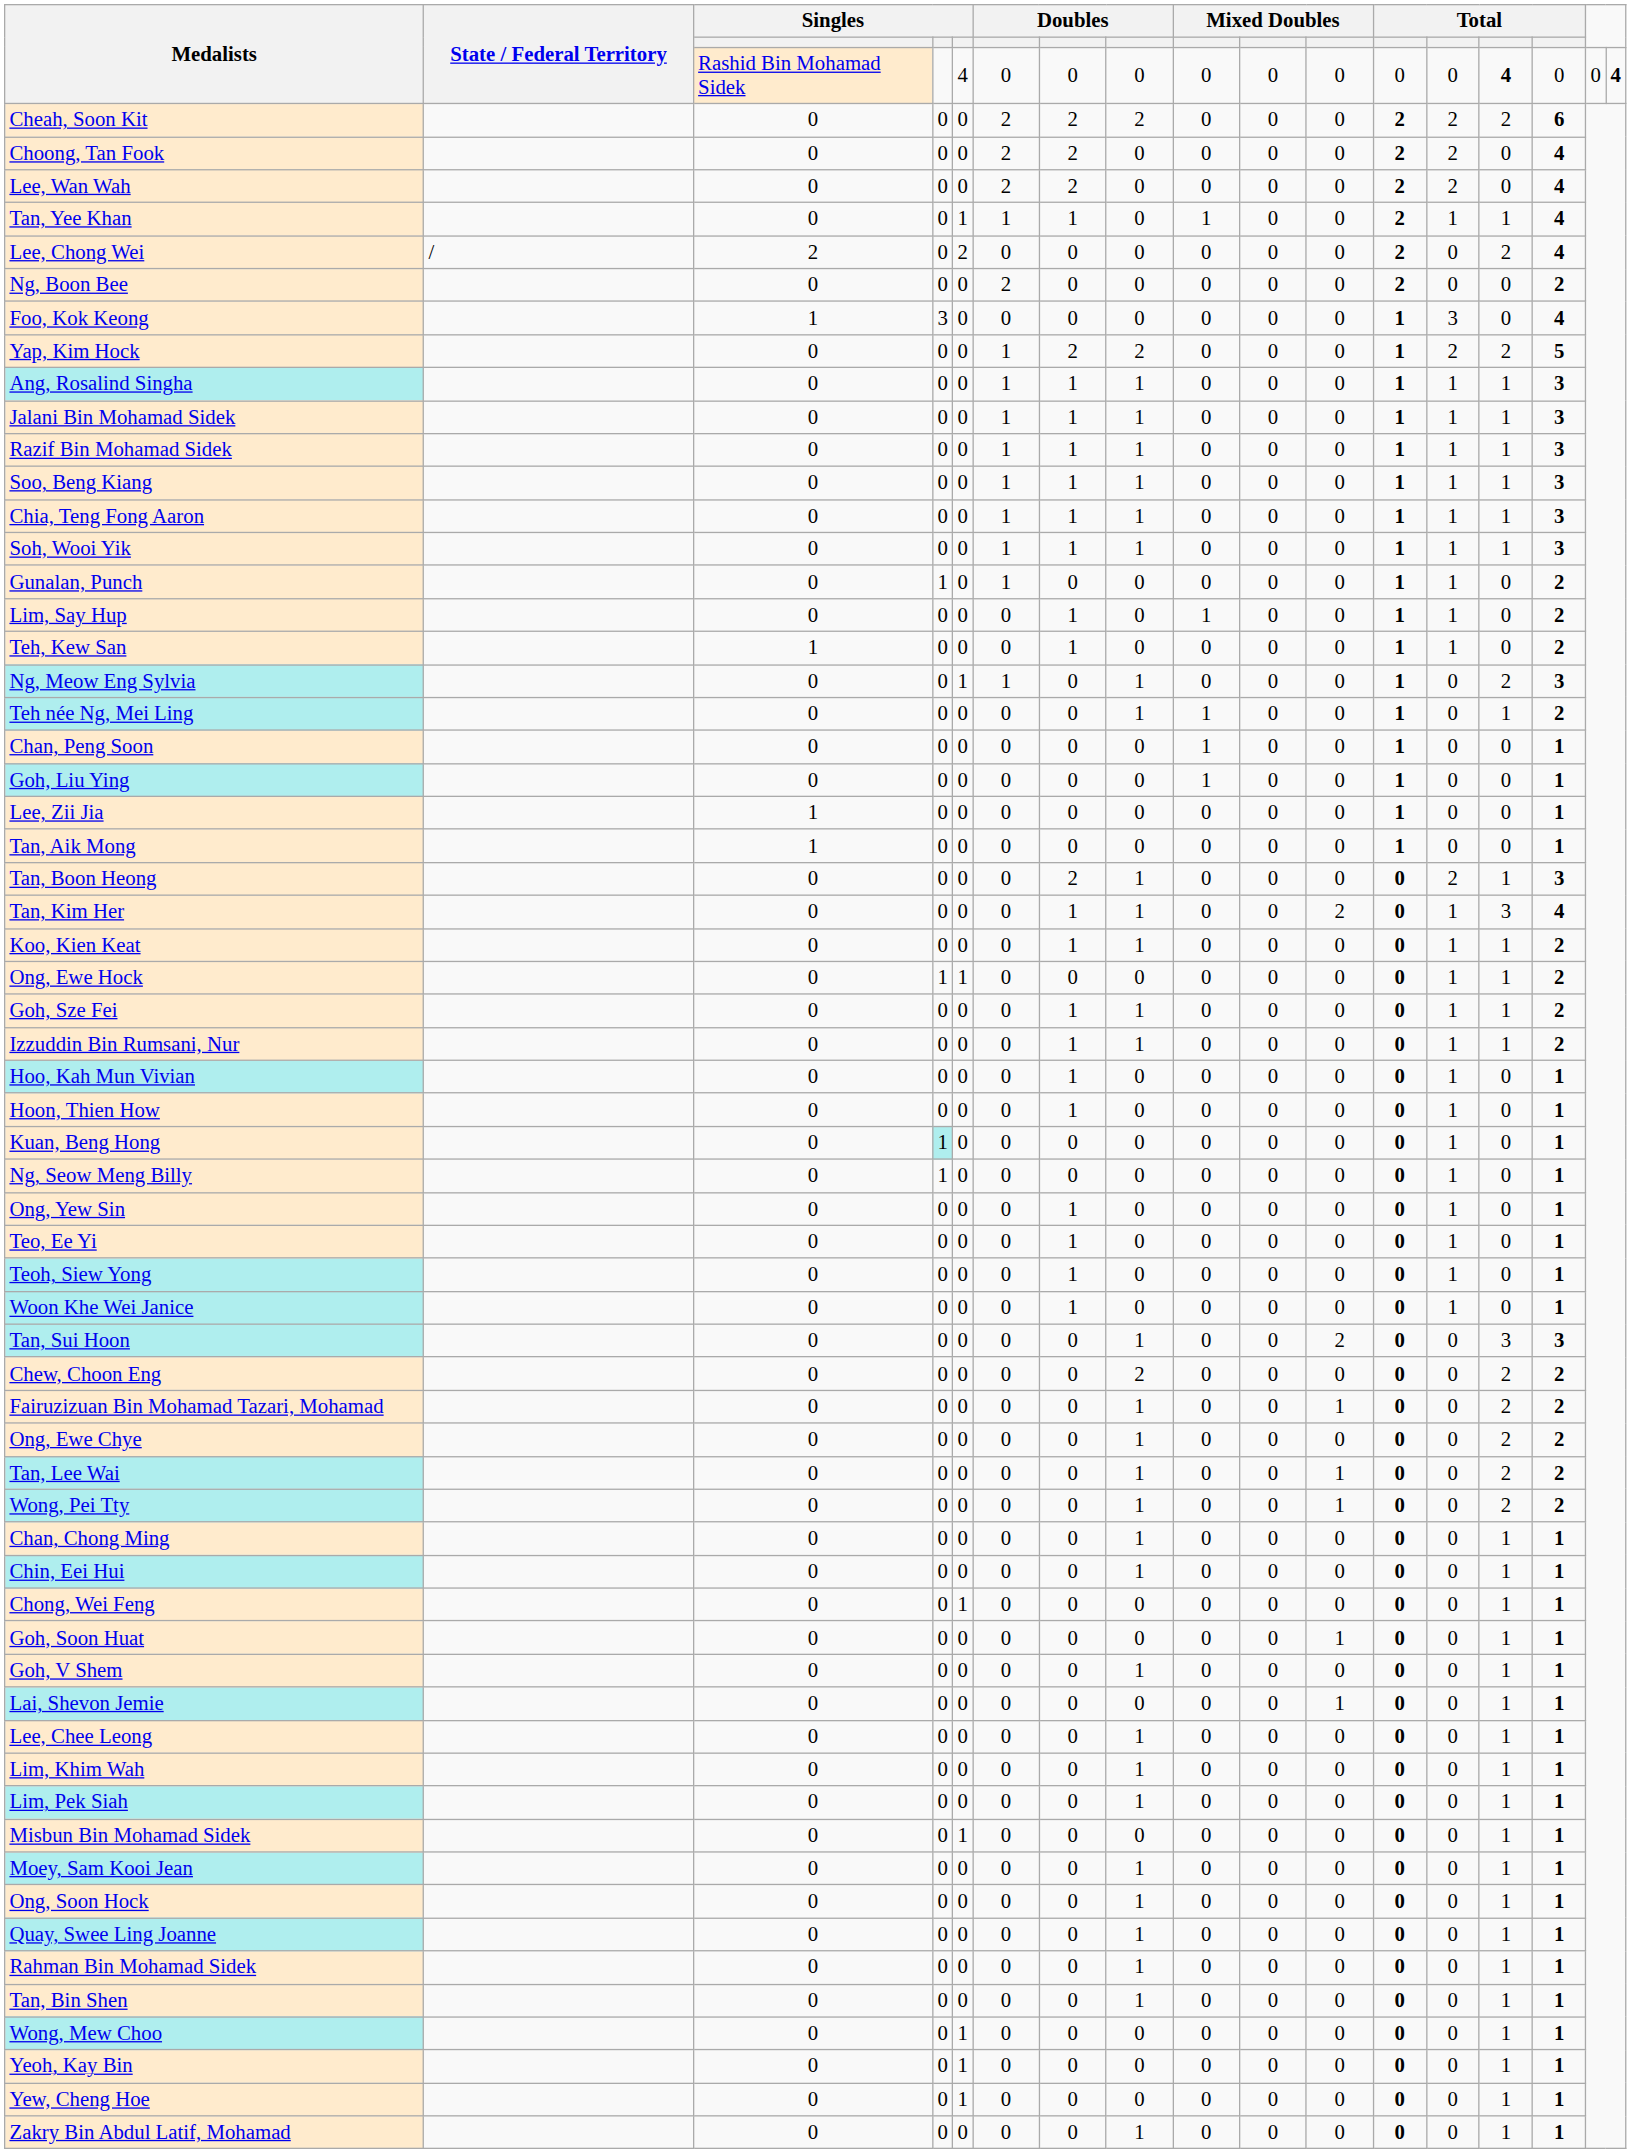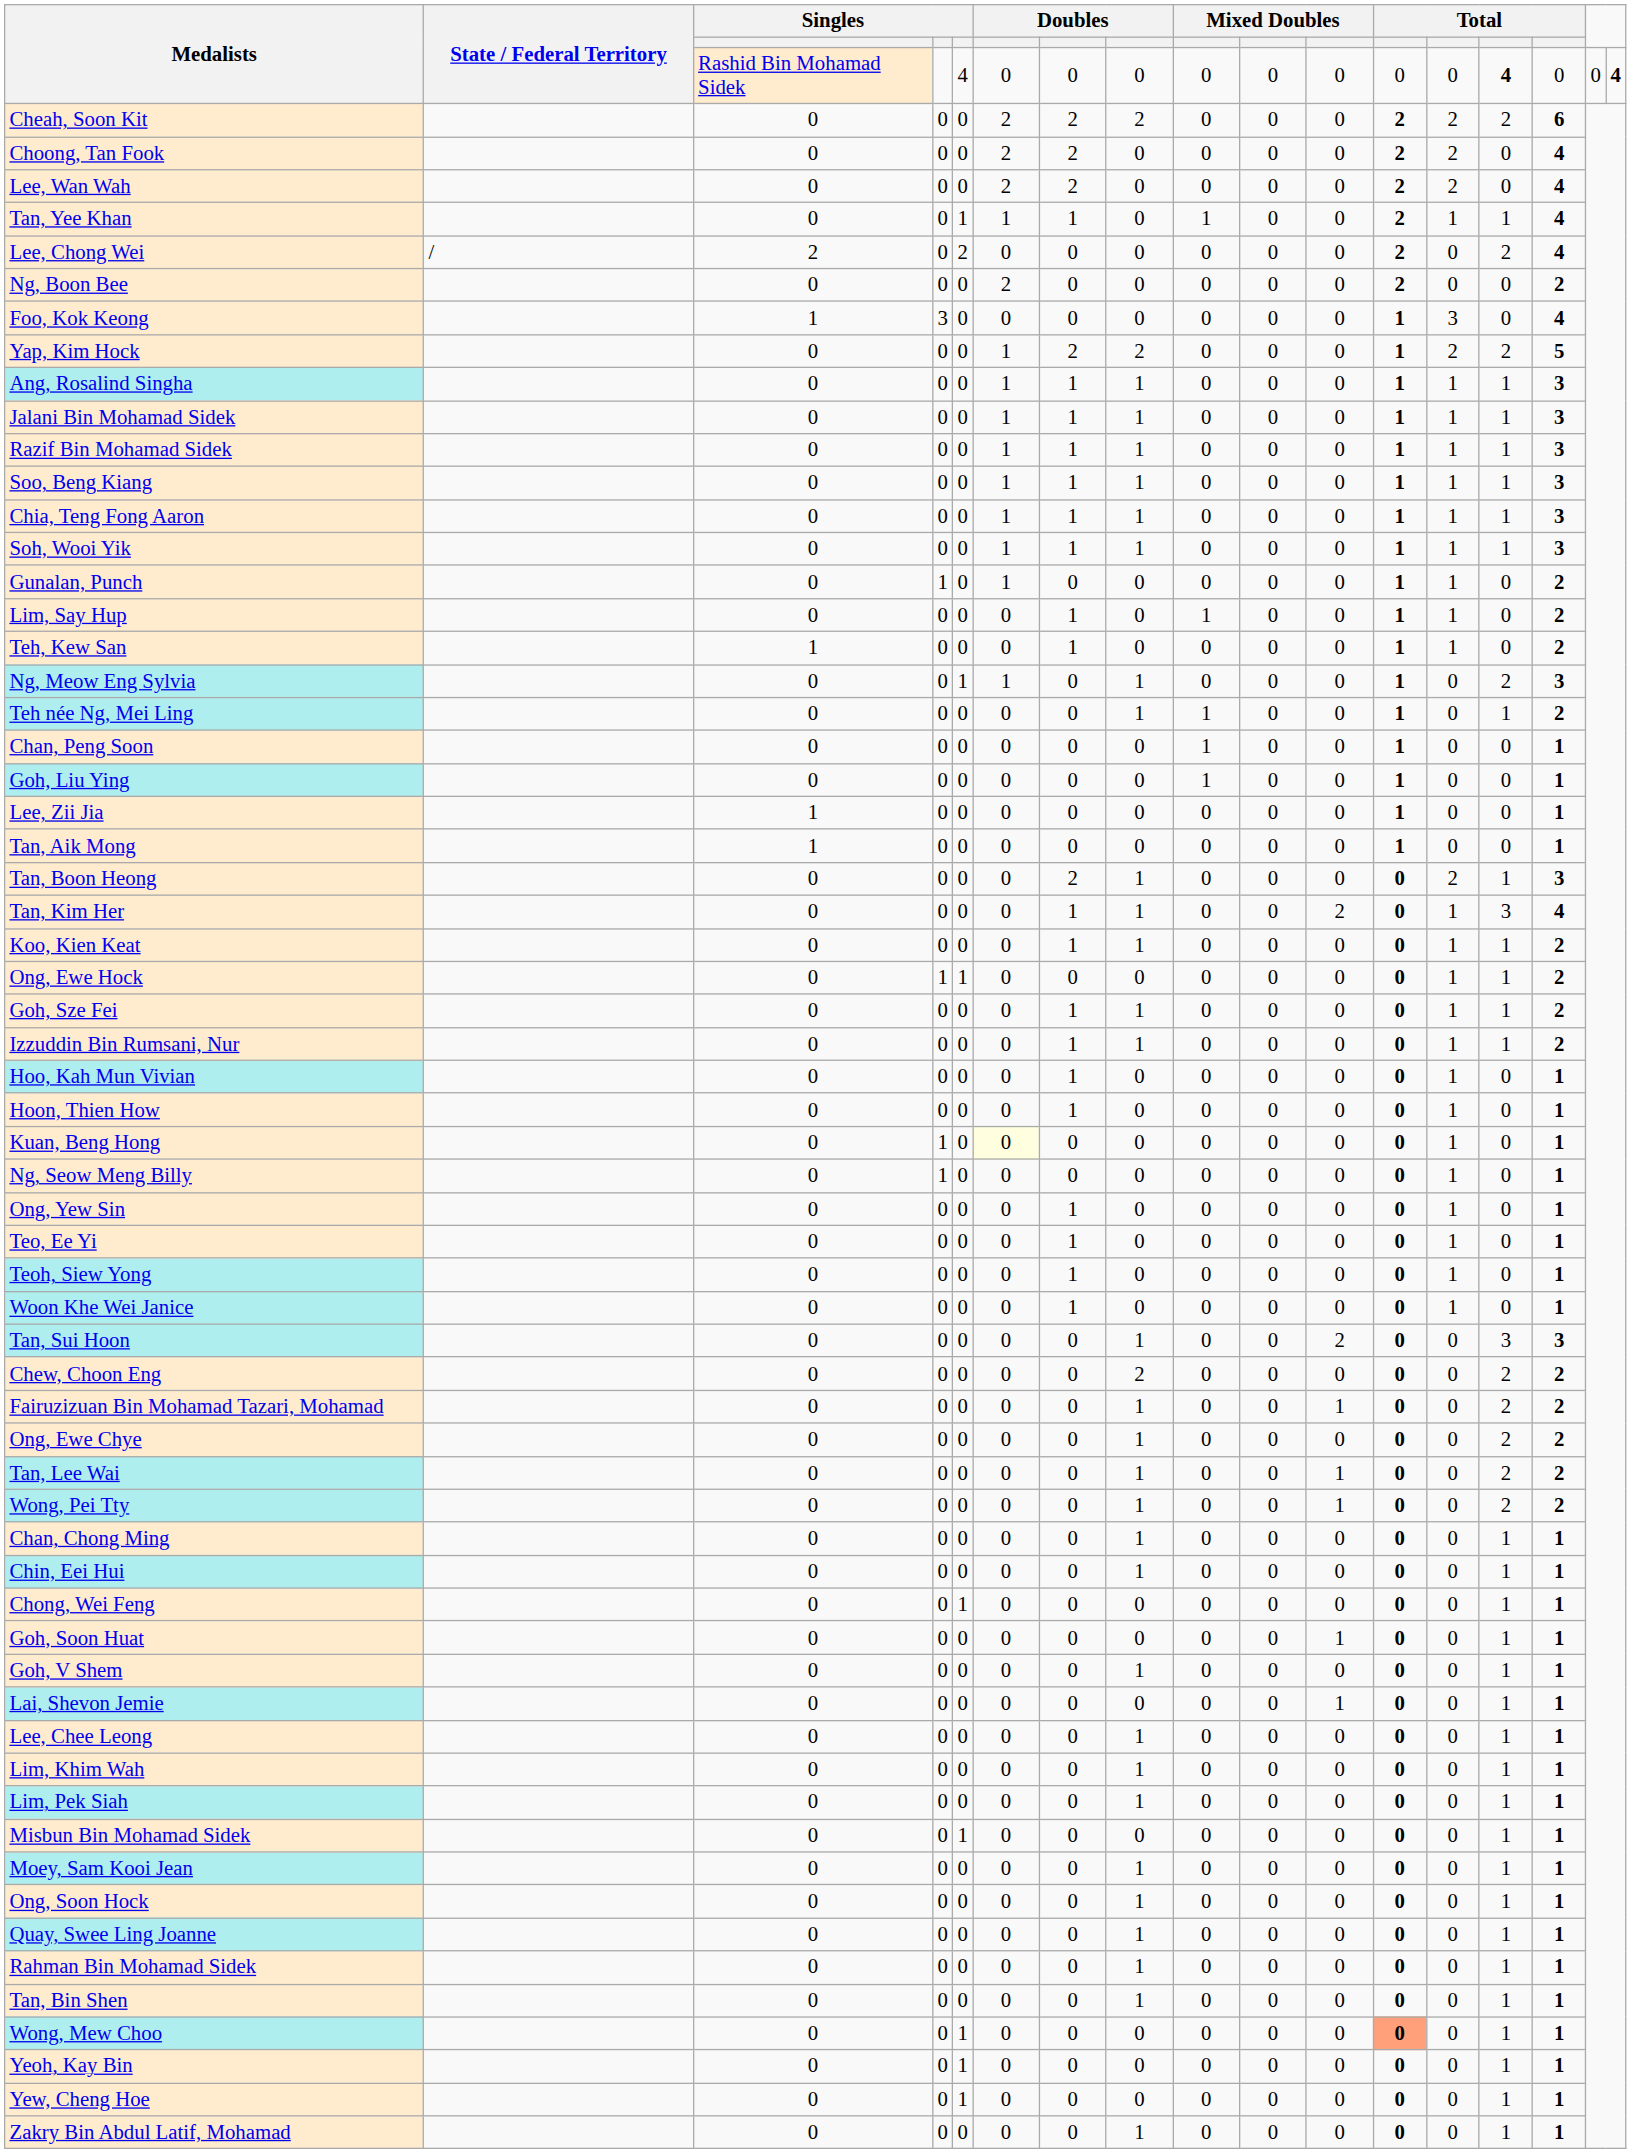Kuan, Beng Hong | column 4: paleturquoise background -> no background
Kuan, Beng Hong | column 6: no background -> lightyellow background
Wong, Mew Choo | column 12: no background -> lightsalmon background
